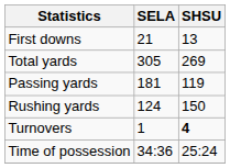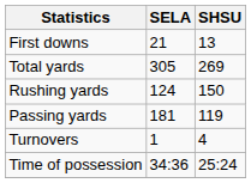rows swapped: Rushing yards <-> Passing yards
Turnovers | SHSU: bold -> normal
